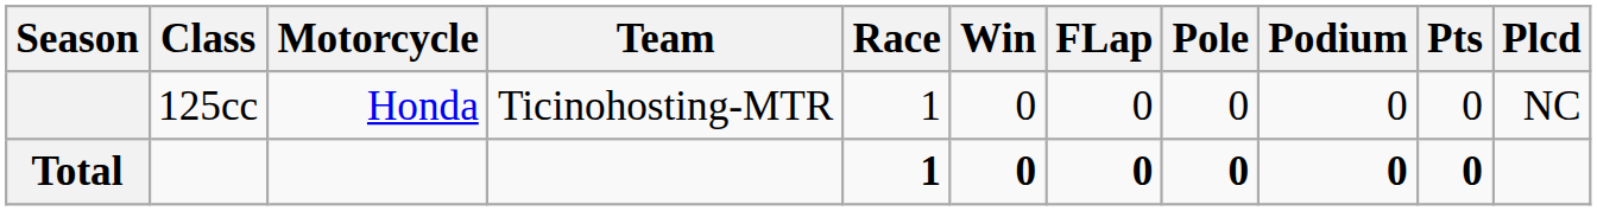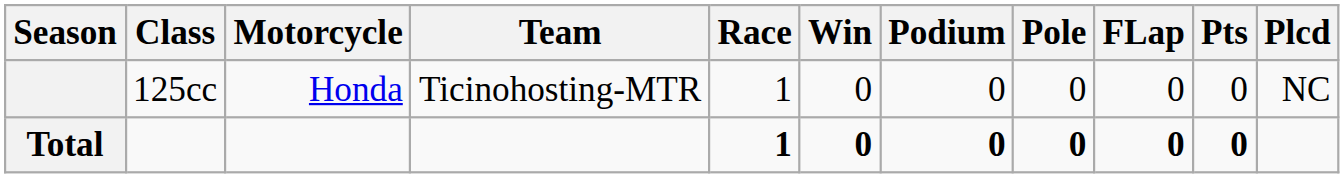columns swapped: Podium <-> FLap
